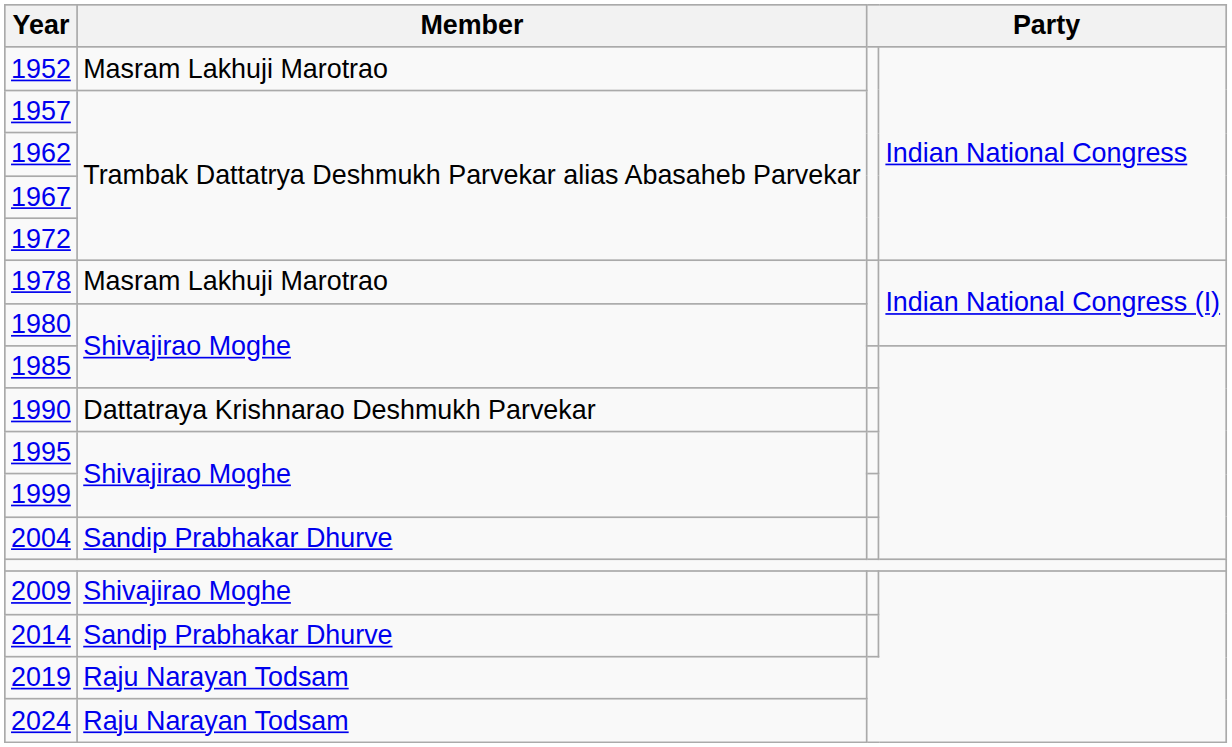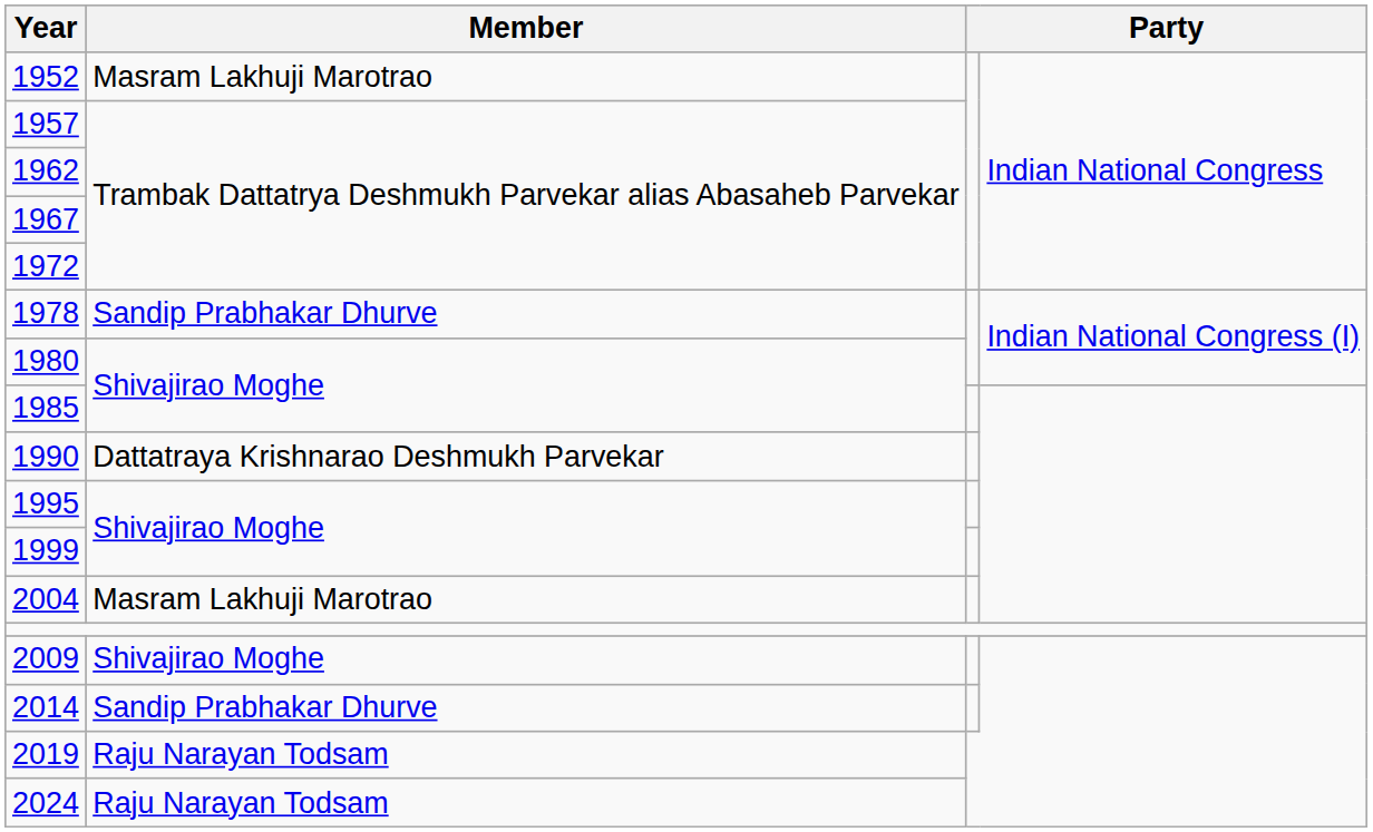1978 | Member: Masram Lakhuji Marotrao -> Sandip Prabhakar Dhurve
2004 | Member: Sandip Prabhakar Dhurve -> Masram Lakhuji Marotrao
